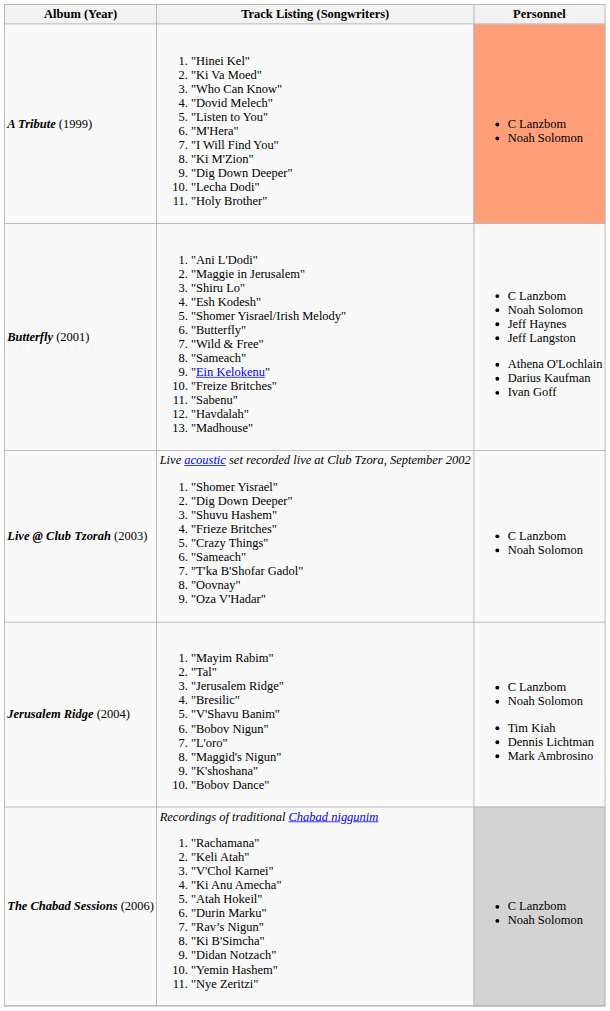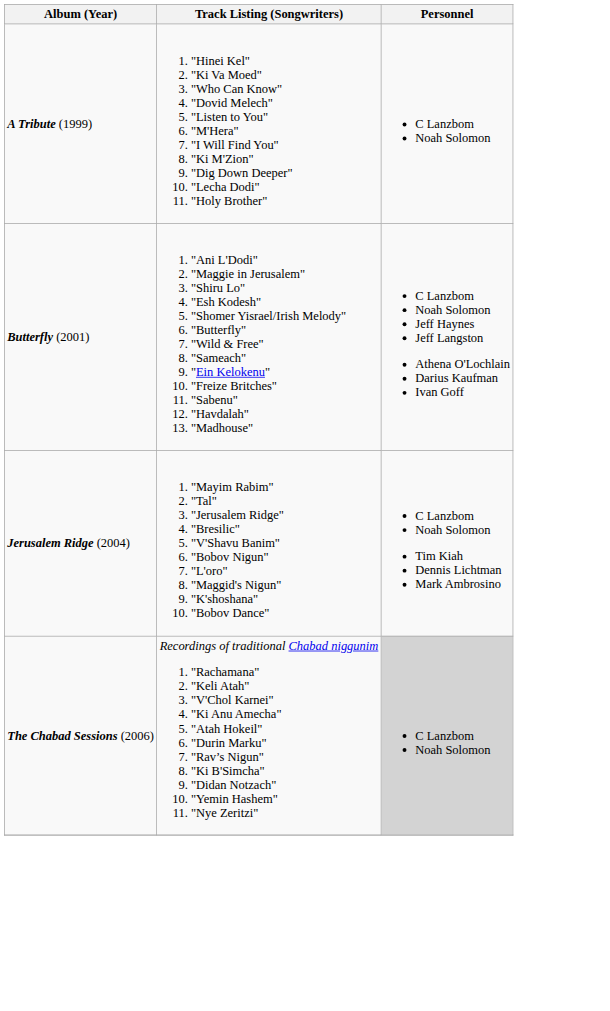A Tribute (1999) | Personnel: lightsalmon background -> no background
- row: Live @ Club Tzorah (2003) | Live acoustic set recorded live at Club Tzora, September 2002 "Shomer Yisrael" "Dig Down Deeper" "Shuvu Hashem" "Frieze Britches" "Crazy Things" "Sameach" "T'ka B'Shofar Gadol" "Oovnay" "Oza V'Hadar" | C Lanzbom Noah Solomon
